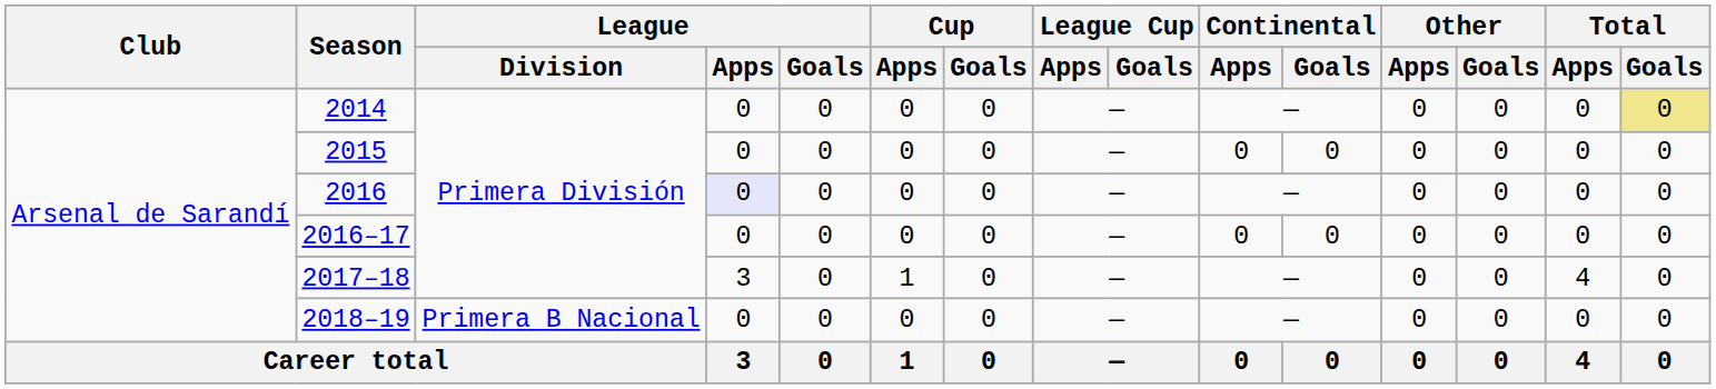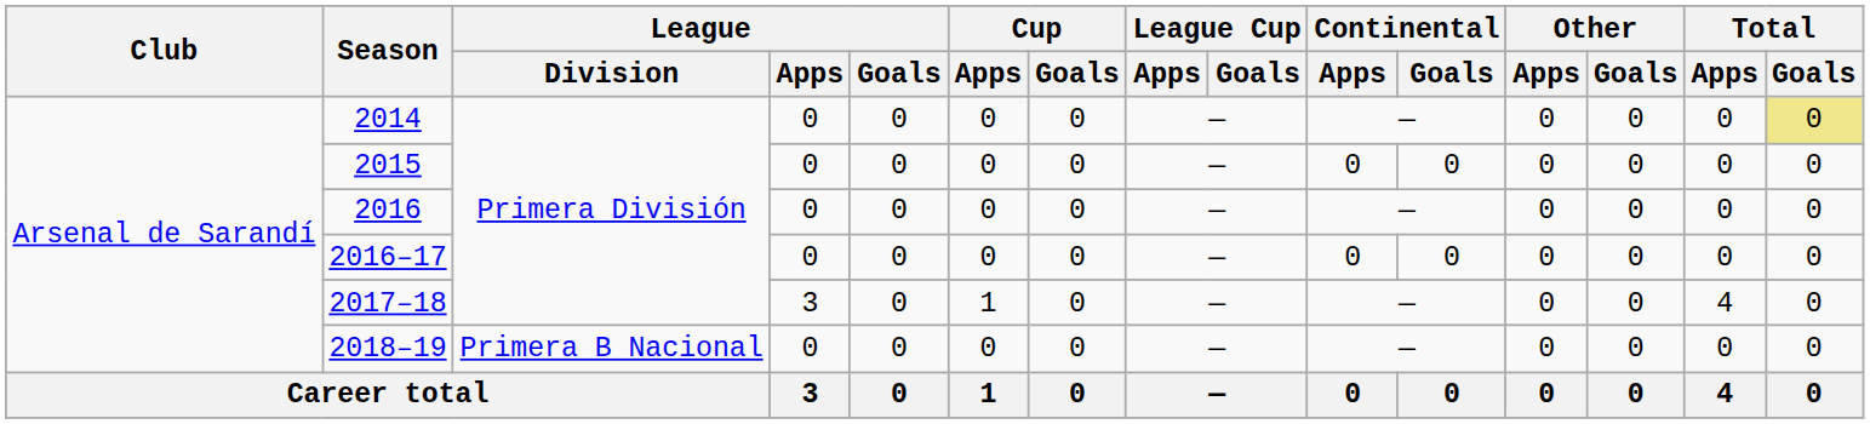2016 | League / Apps: lavender background -> no background
